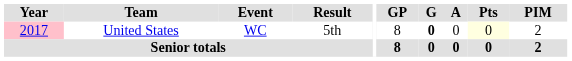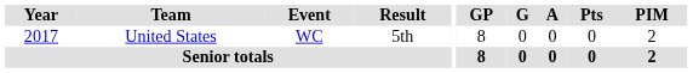United States | Year: pink background -> no background
United States | G: bold -> normal
United States | Pts: lightyellow background -> no background
